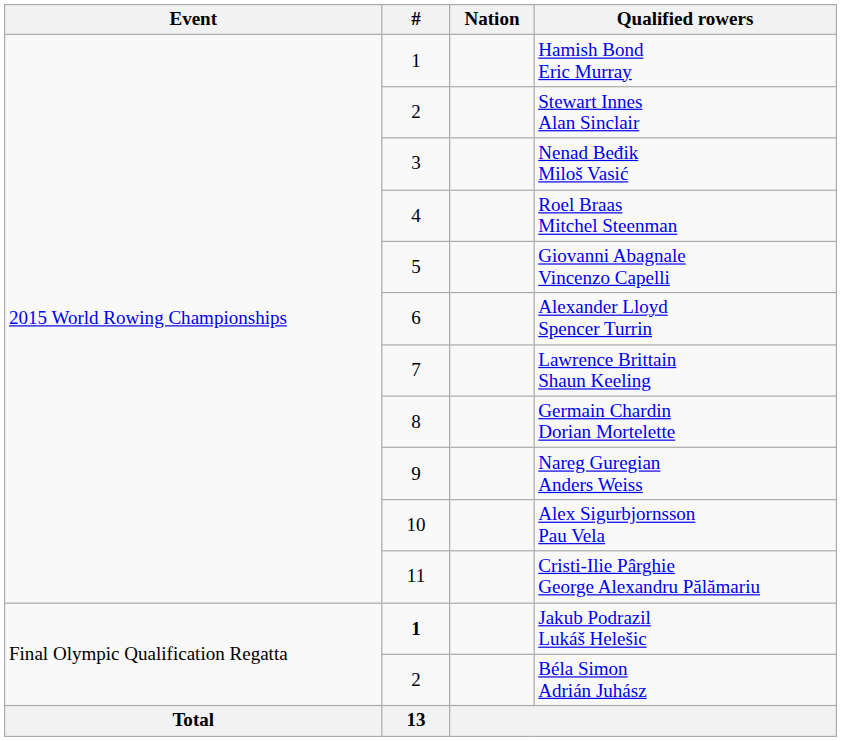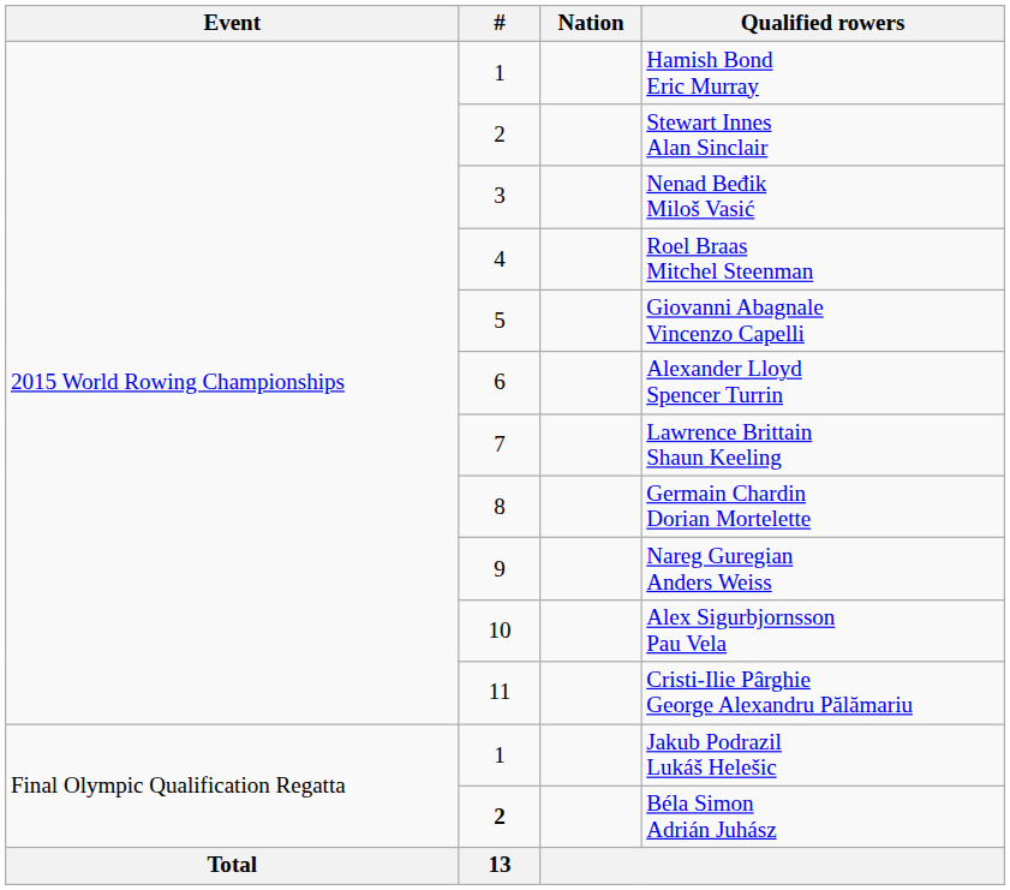Jakub Podrazil Lukáš Helešic | #: bold -> normal
Béla Simon Adrián Juhász | #: normal -> bold
